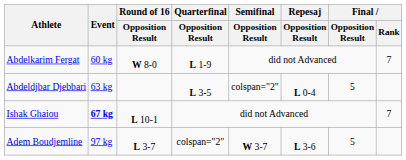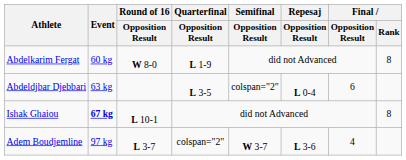Abdelkarim Fergat | Final / Rank: 7 -> 8
Abdeldjbar Djebbari | Final / Opposition Result: 5 -> 6
Ishak Ghaiou | Final / Rank: 7 -> 8
Adem Boudjemline | Final / Opposition Result: 5 -> 4
